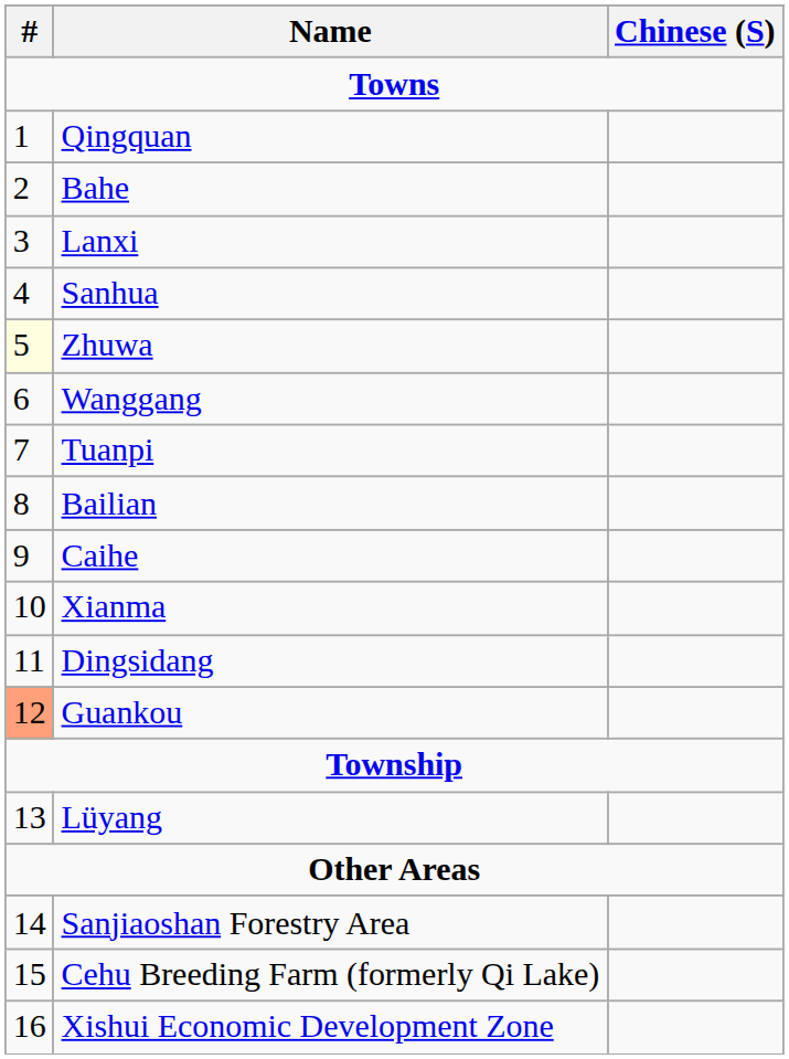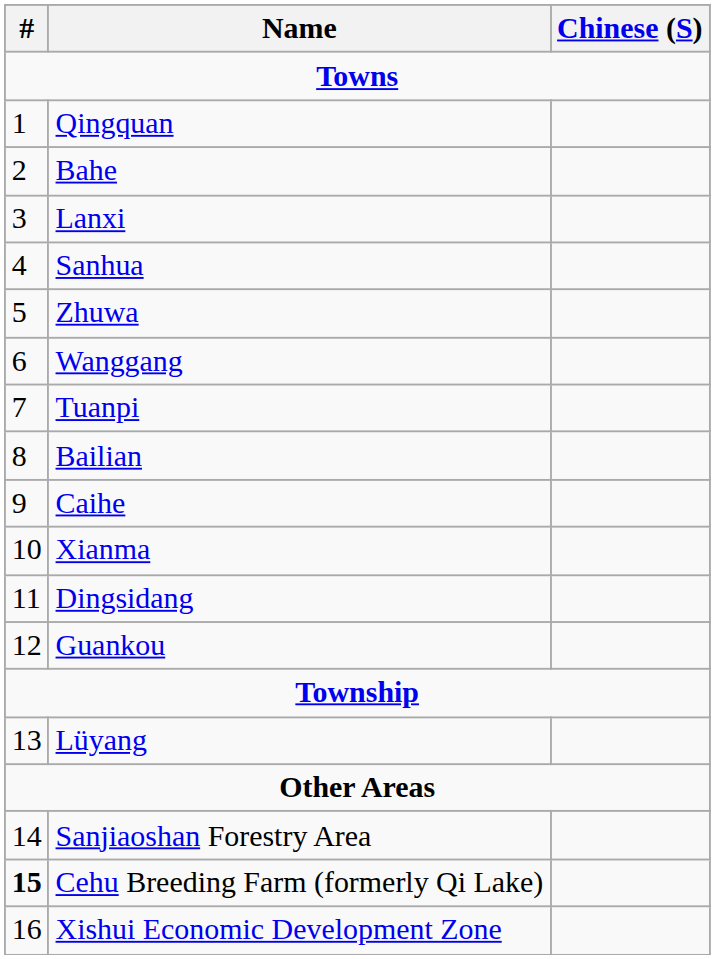Zhuwa | #: lightyellow background -> no background
Guankou | #: lightsalmon background -> no background
Cehu Breeding Farm (formerly Qi Lake) | #: normal -> bold
